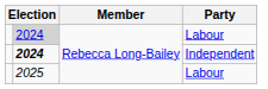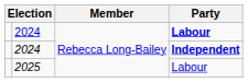2024 / Labour | column 2: lightgrey background -> no background
2024 / Labour | Party: normal -> bold
2024 / Independent | column 2: bold -> normal
2024 / Independent | Party: normal -> bold
